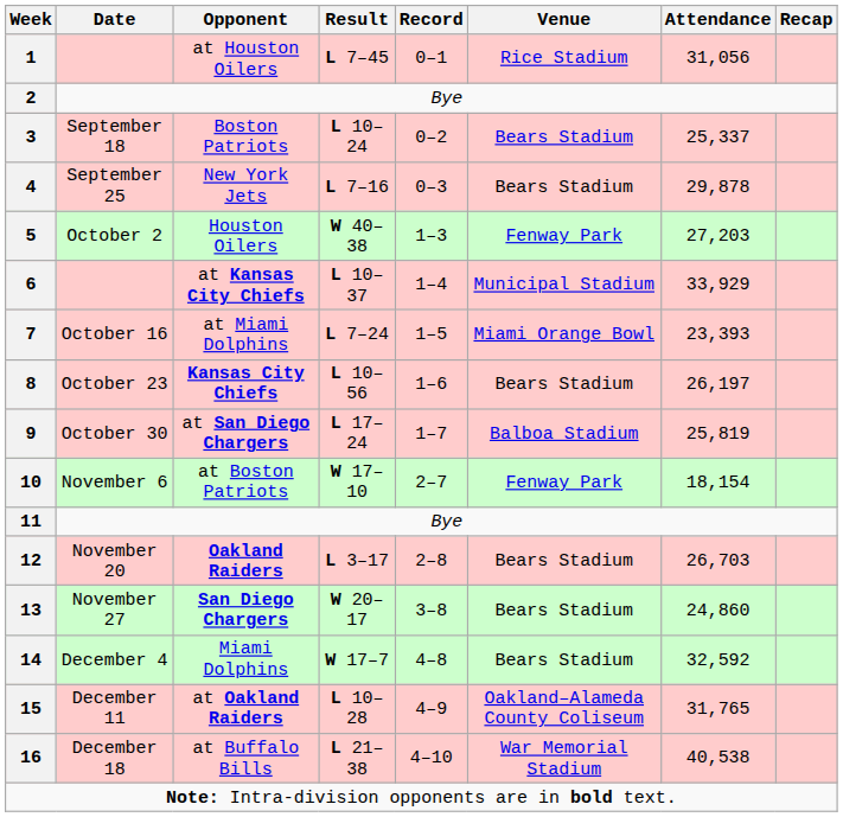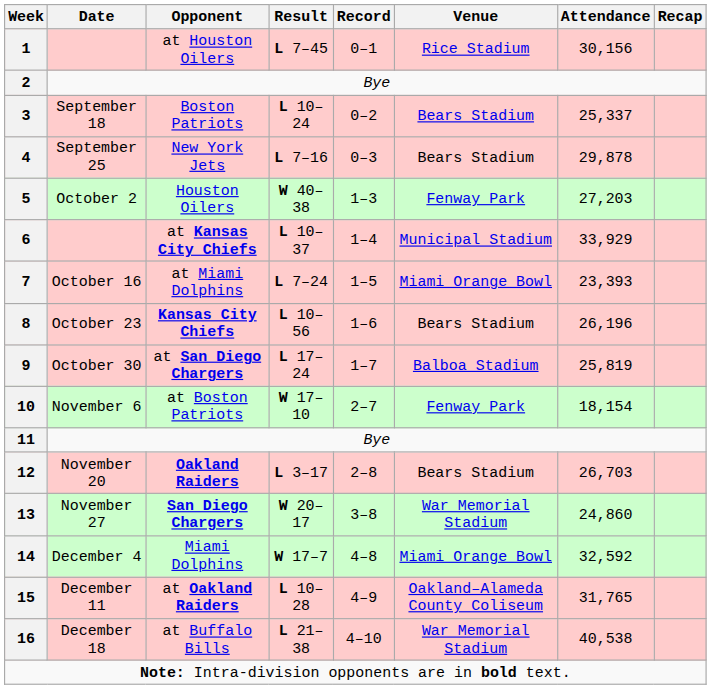1 | Attendance: 31,056 -> 30,156
8 | Attendance: 26,197 -> 26,196
13 | Venue: Bears Stadium -> War Memorial Stadium
14 | Venue: Bears Stadium -> Miami Orange Bowl
